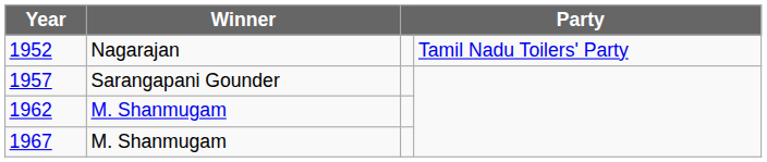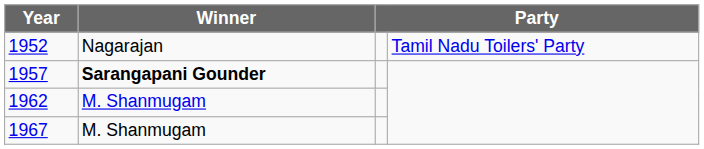1957 | Winner: normal -> bold
